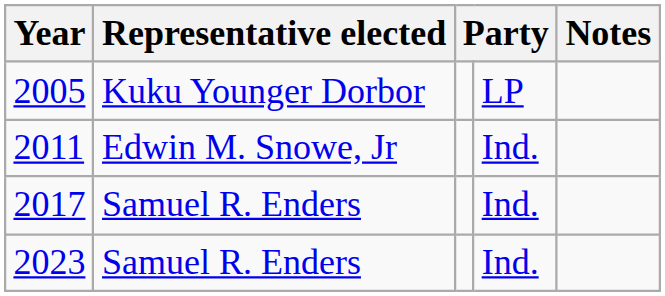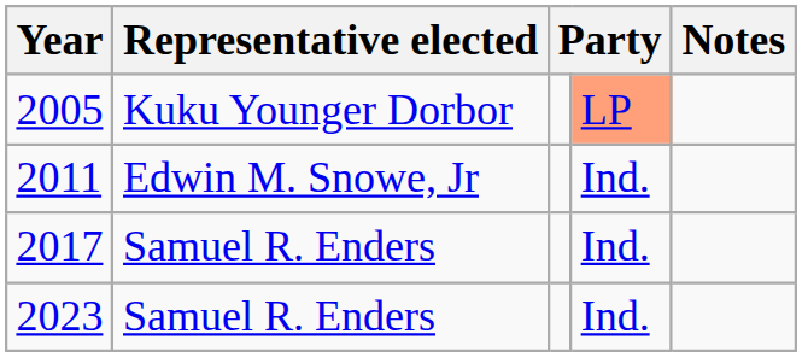2005 | column 4: no background -> lightsalmon background
